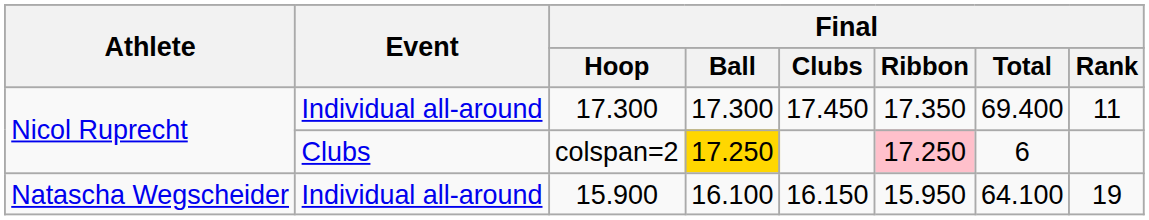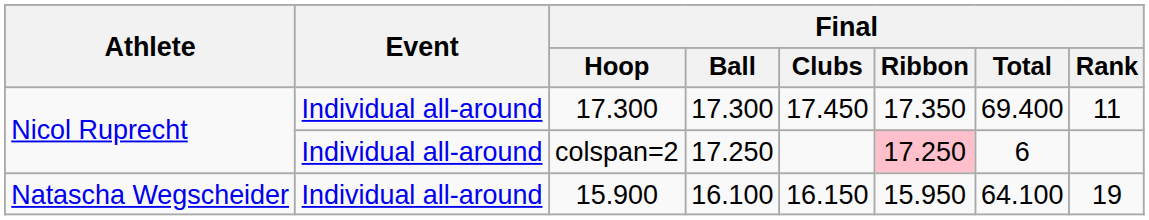colspan=2 | Event: Clubs -> Individual all-around
colspan=2 | Final / Ball: gold background -> no background
